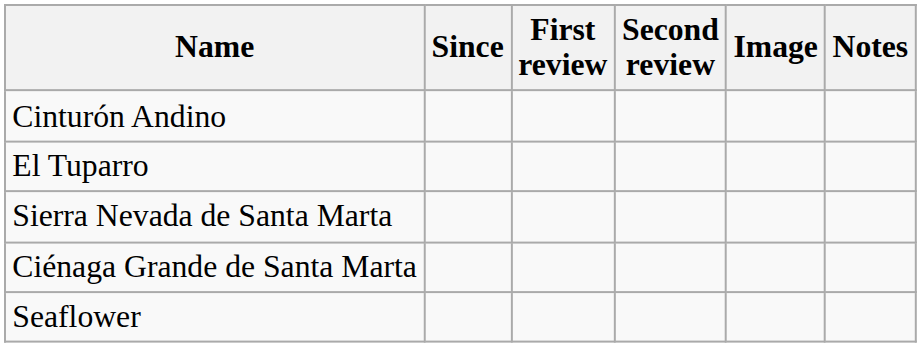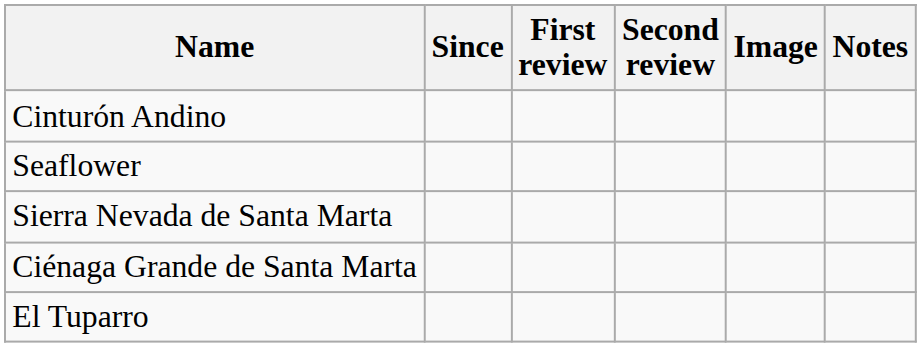rows swapped: El Tuparro <-> Seaflower
